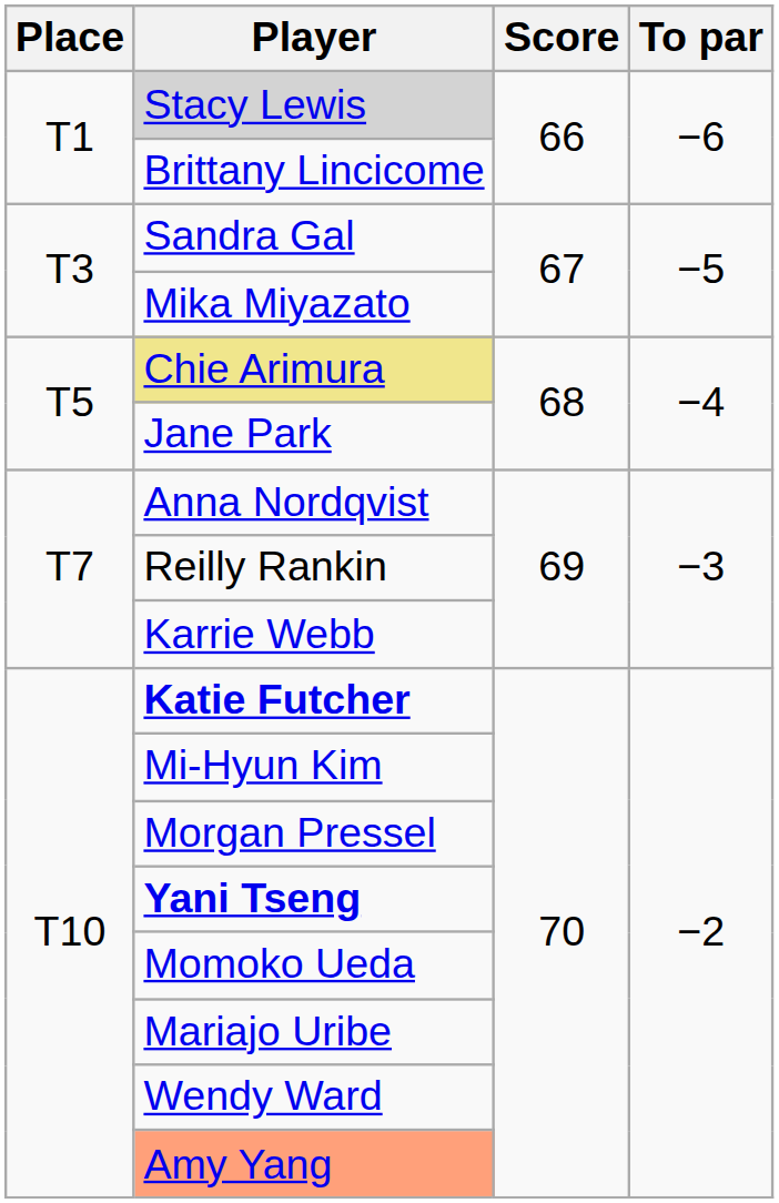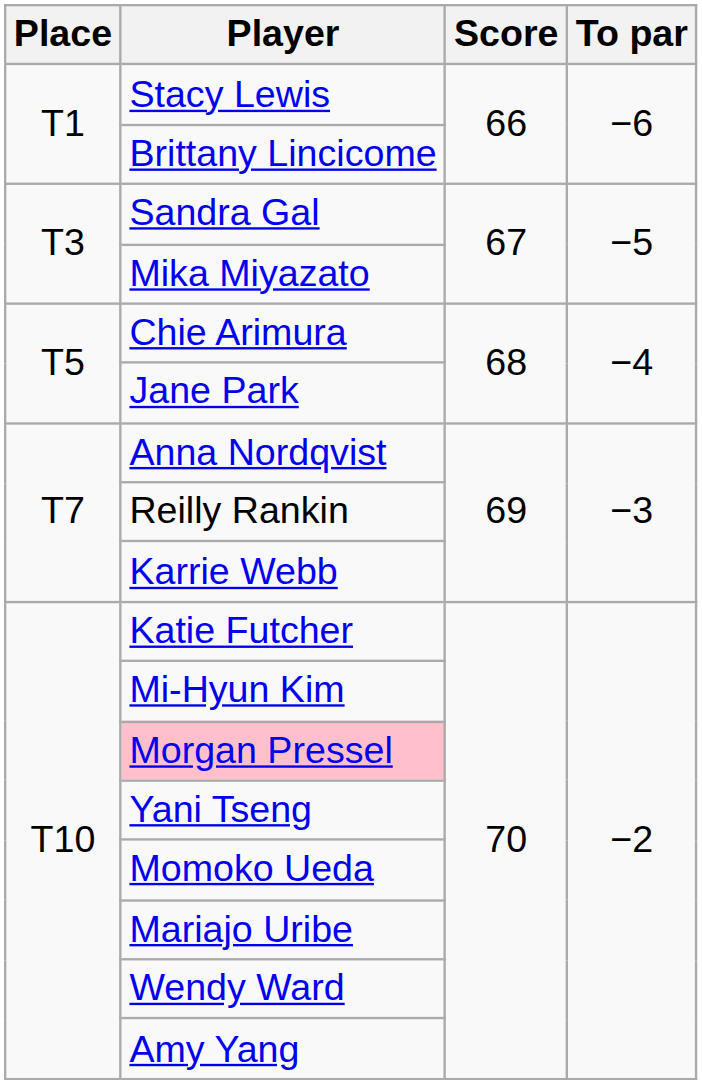Stacy Lewis | Player: lightgrey background -> no background
Chie Arimura | Player: khaki background -> no background
Katie Futcher | Player: bold -> normal
Morgan Pressel | Player: no background -> pink background
Yani Tseng | Player: bold -> normal
Amy Yang | Player: lightsalmon background -> no background
